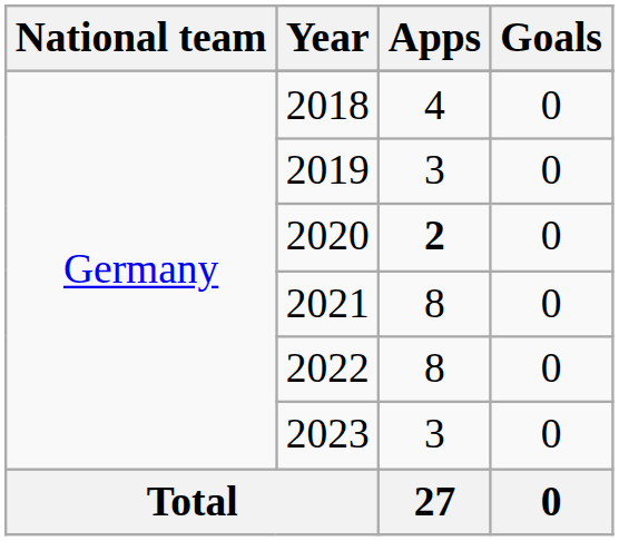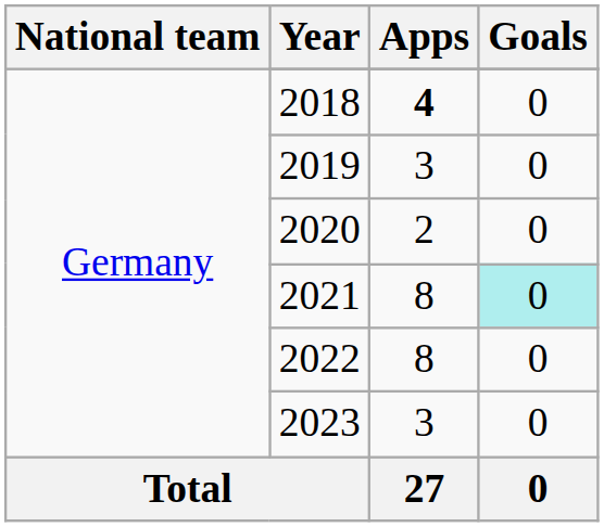2018 | Apps: normal -> bold
2020 | Apps: bold -> normal
2021 | Goals: no background -> paleturquoise background
